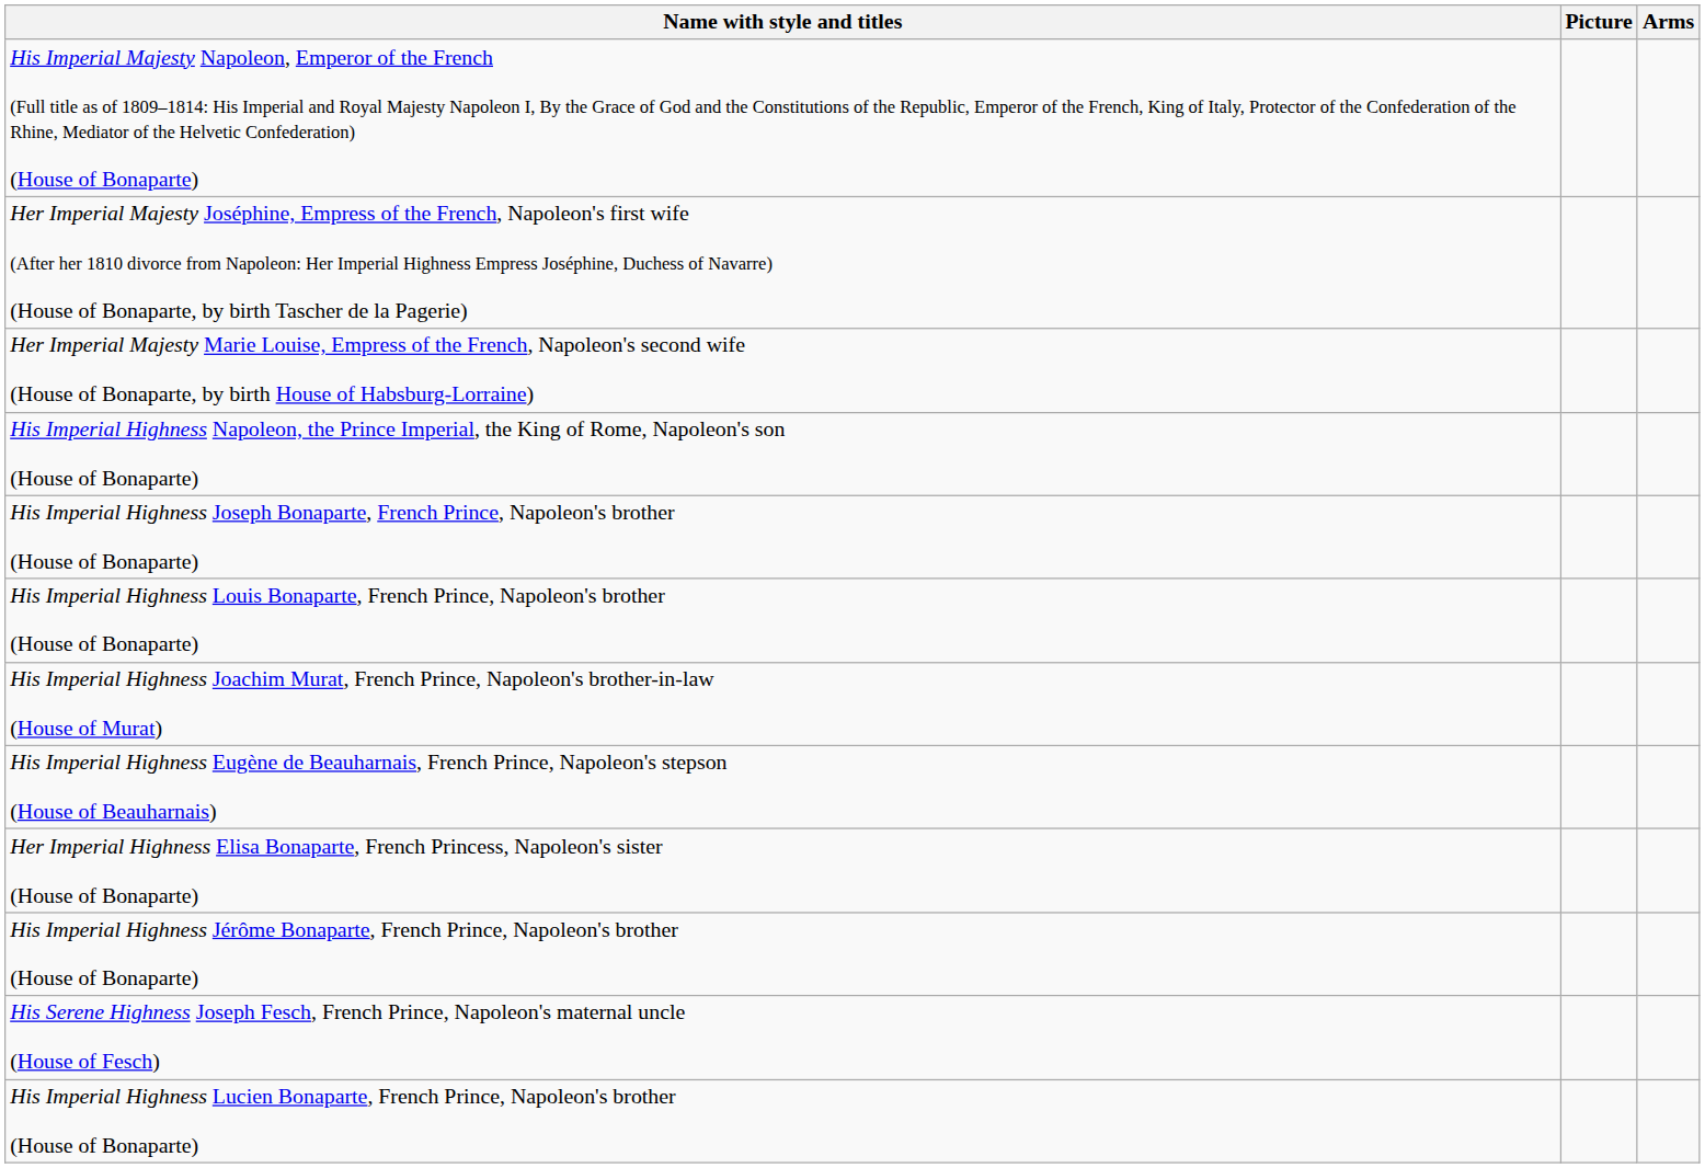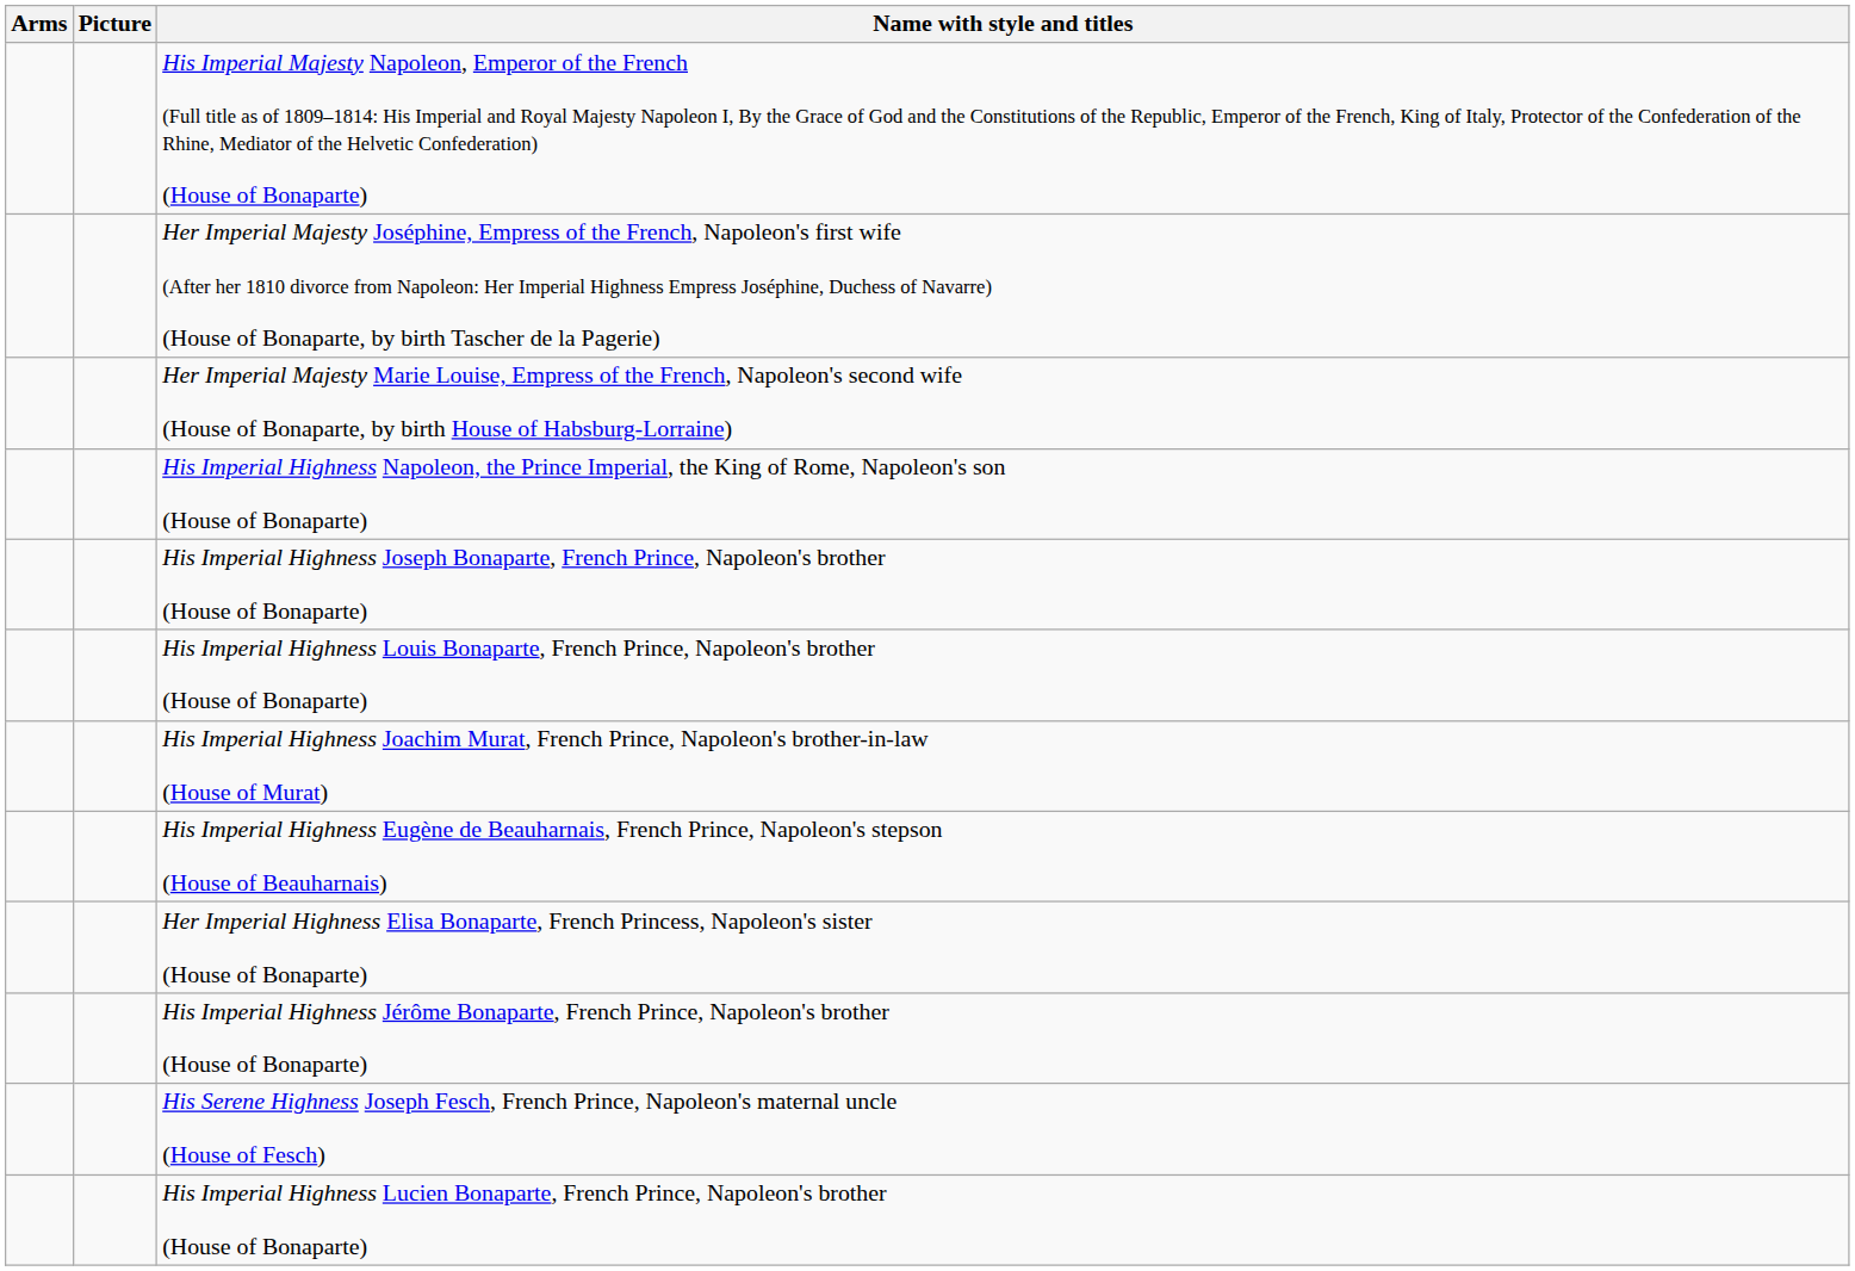columns swapped: Arms <-> Name with style and titles
